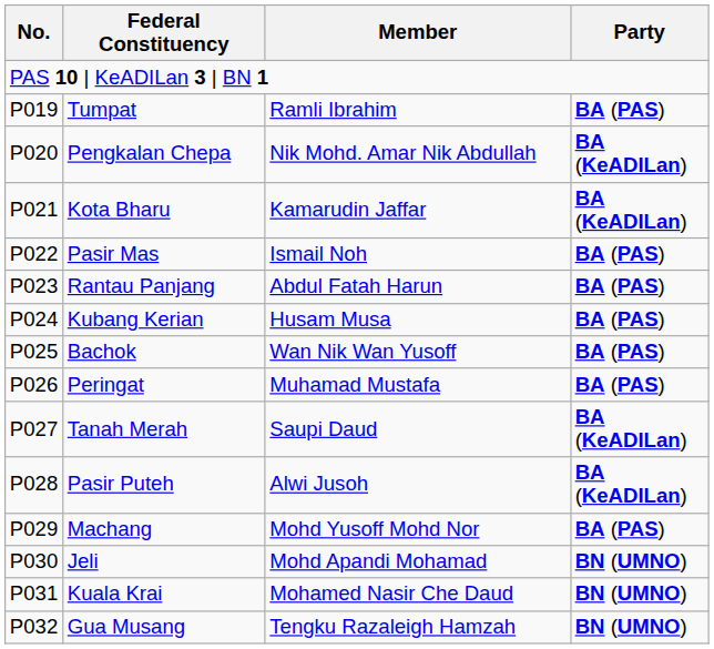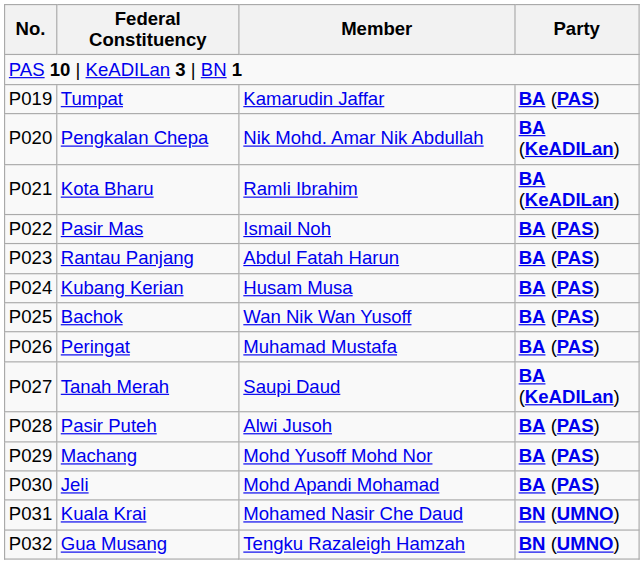Tumpat | Member: Ramli Ibrahim -> Kamarudin Jaffar
Kota Bharu | Member: Kamarudin Jaffar -> Ramli Ibrahim
Pasir Puteh | Party: BA (KeADILan) -> BA (PAS)
Jeli | Party: BN (UMNO) -> BA (PAS)
